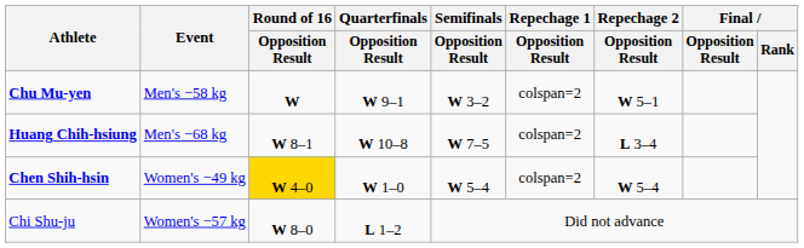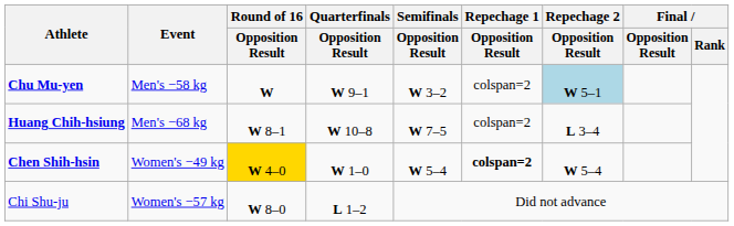Chu Mu-yen | Repechage 2 / Opposition Result: no background -> lightblue background
Chen Shih-hsin | Repechage 1 / Opposition Result: normal -> bold
